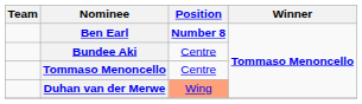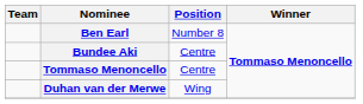Ben Earl | Position: bold -> normal
Duhan van der Merwe | Position: lightsalmon background -> no background
